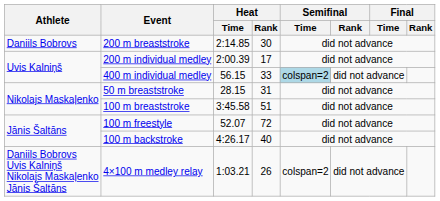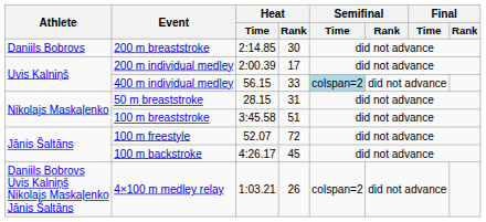100 m backstroke | Heat / Rank: 40 -> 45
